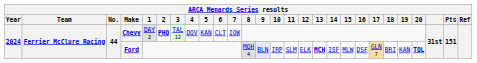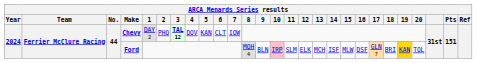Chevy | 2: bold -> normal
Chevy | 3: normal -> bold
Ford | 9: lavender background -> no background
Ford | 10: no background -> pink background
Ford | 13: bold -> normal
Ford | 19: no background -> gold background
Ford | 20: bold -> normal
